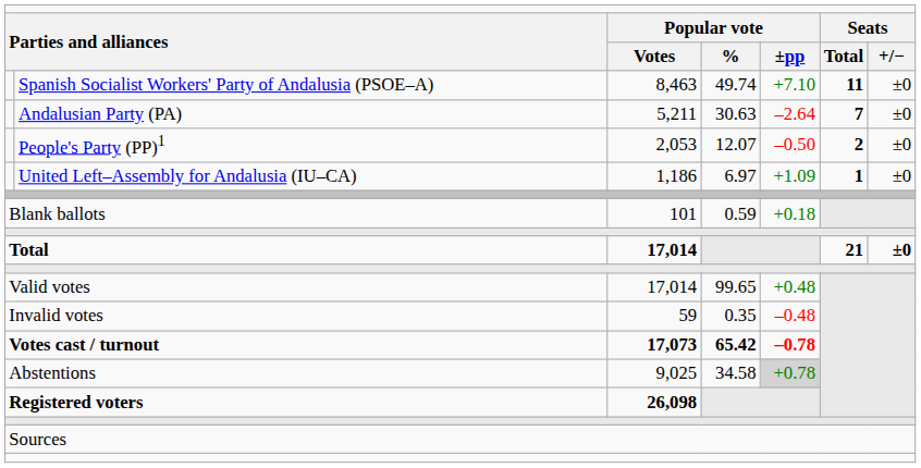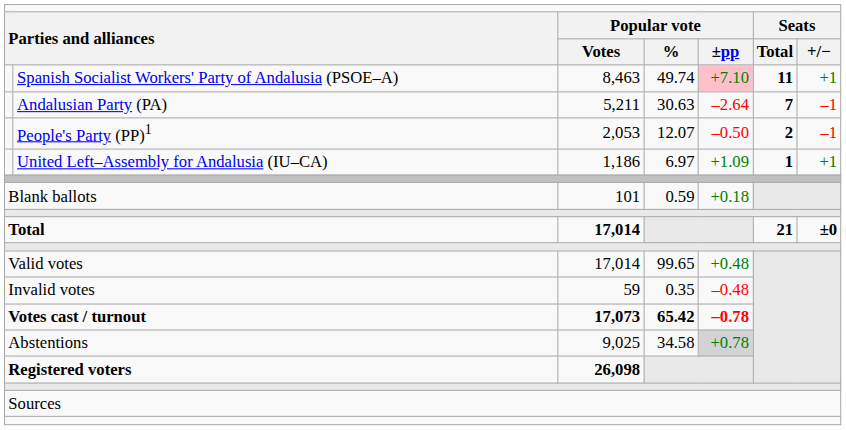Spanish Socialist Workers' Party of Andalusia (PSOE–A) | column 5: no background -> pink background
Spanish Socialist Workers' Party of Andalusia (PSOE–A) | column 7: ±0 -> +1
Andalusian Party (PA) | column 7: ±0 -> –1
People's Party (PP)1 | column 7: ±0 -> –1
United Left–Assembly for Andalusia (IU–CA) | column 7: ±0 -> +1
